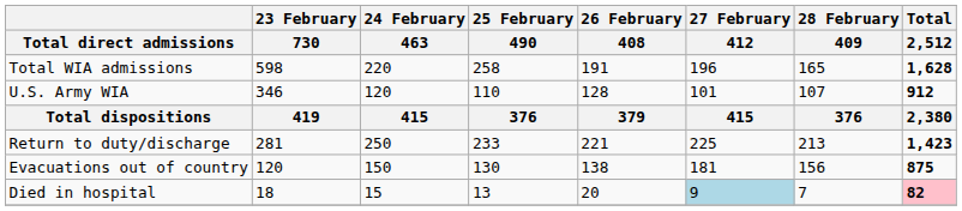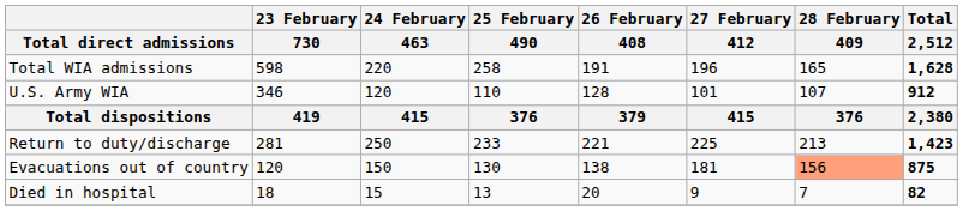Evacuations out of country | 28 February / 409: no background -> lightsalmon background
Died in hospital | 27 February / 412: lightblue background -> no background
Died in hospital | Total / 2,512: pink background -> no background
